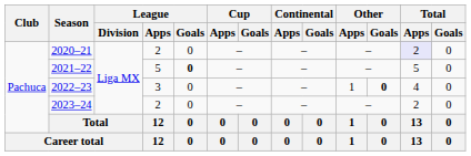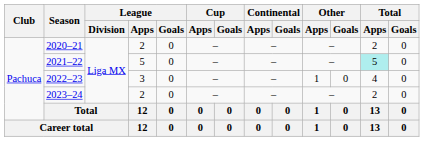2020–21 | Total / Apps: lavender background -> no background
2021–22 | League / Goals: bold -> normal
2021–22 | Total / Apps: no background -> paleturquoise background
2022–23 | Other / Goals: bold -> normal
